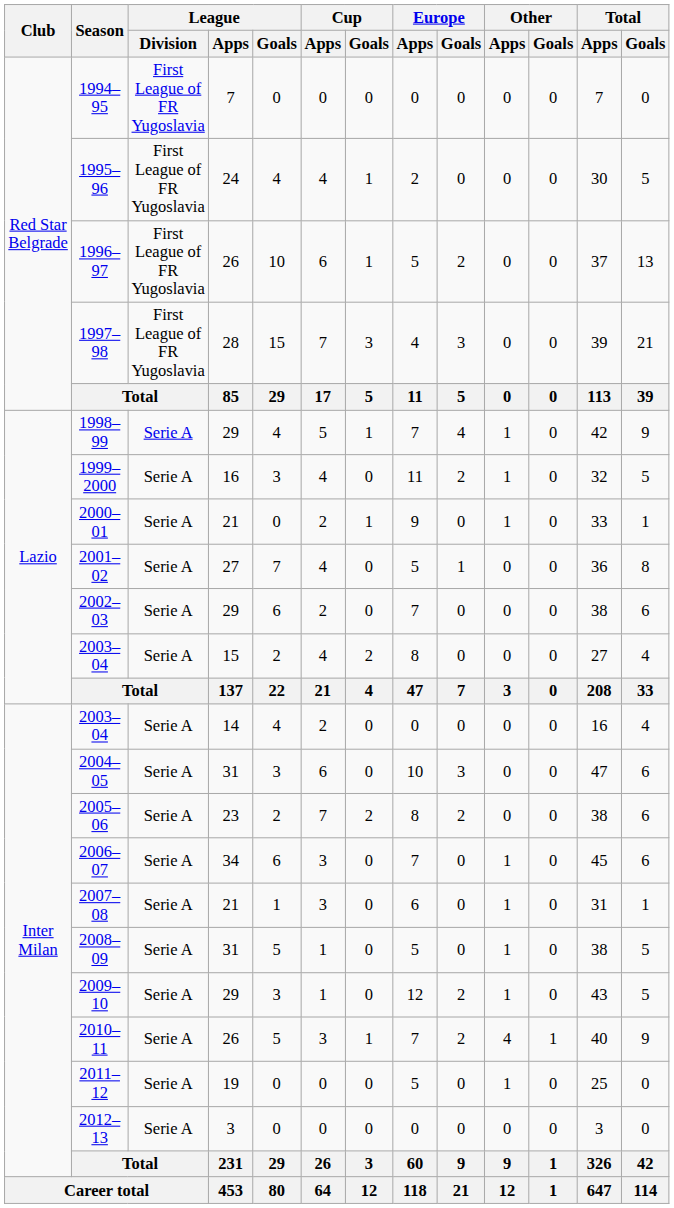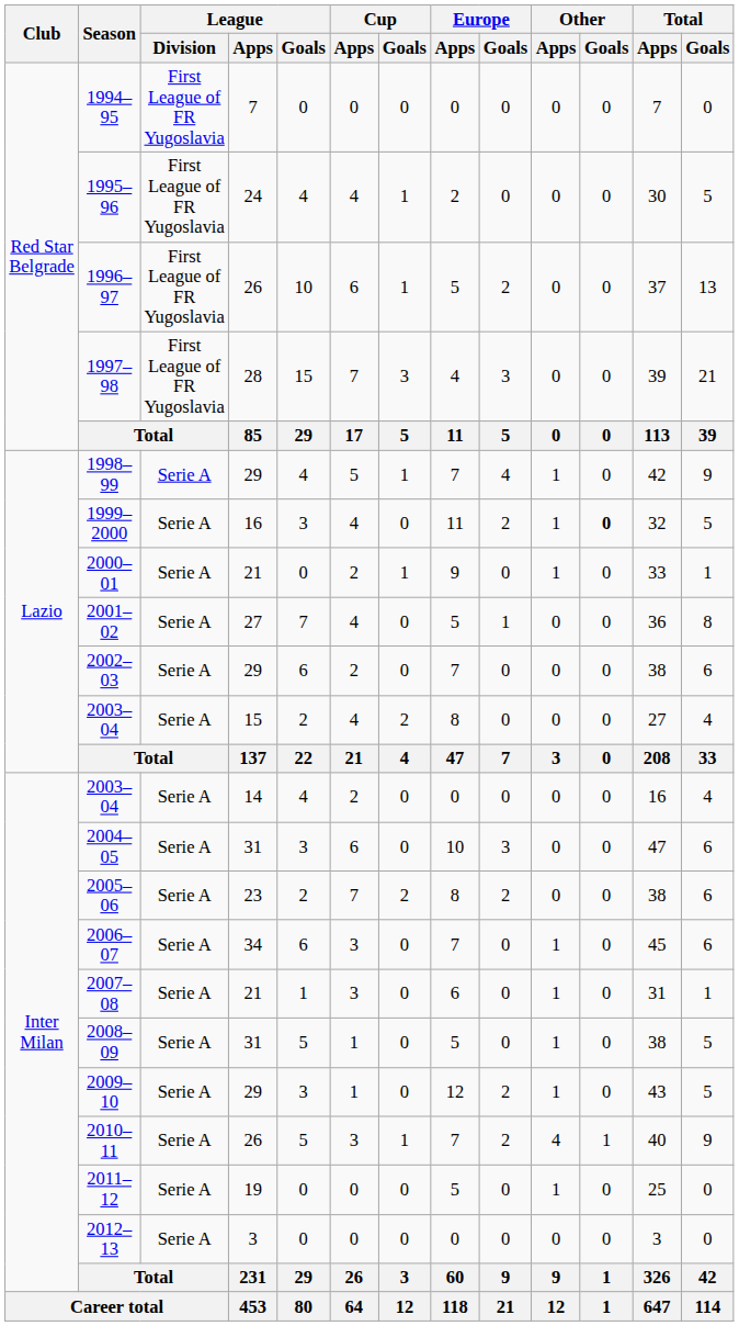1999–2000 | Other / Goals: normal -> bold
